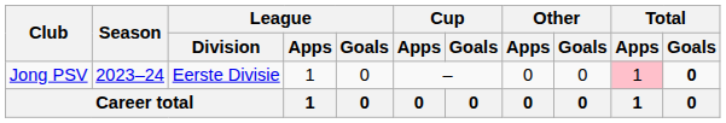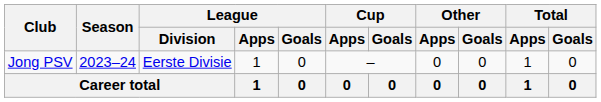Jong PSV | Total / Apps: pink background -> no background
Jong PSV | Total / Goals: bold -> normal
